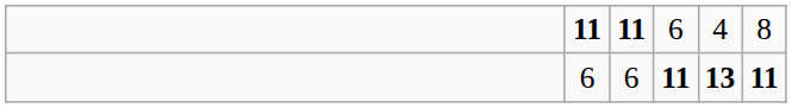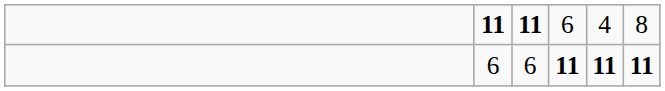row 2 | column 5: 13 -> 11
